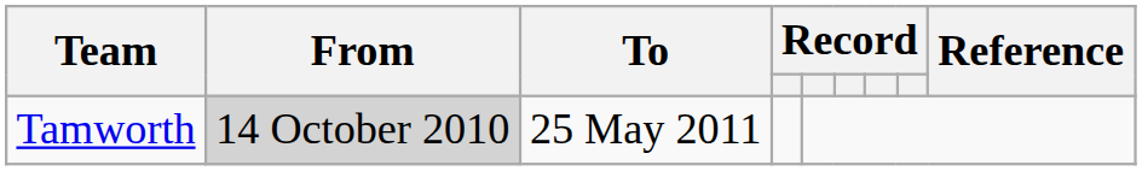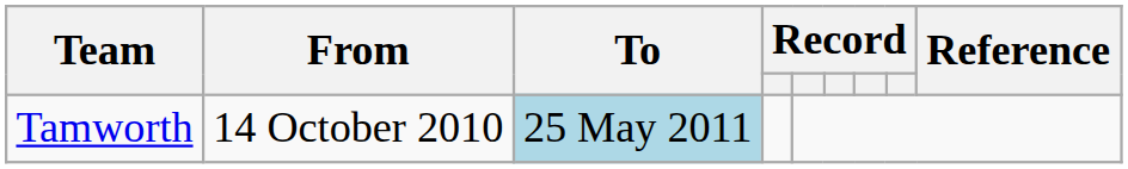Tamworth | From: lightgrey background -> no background
Tamworth | To: no background -> lightblue background
